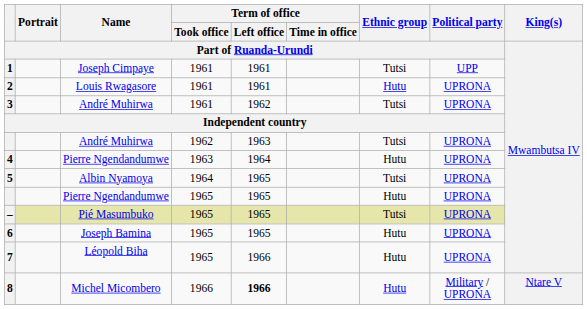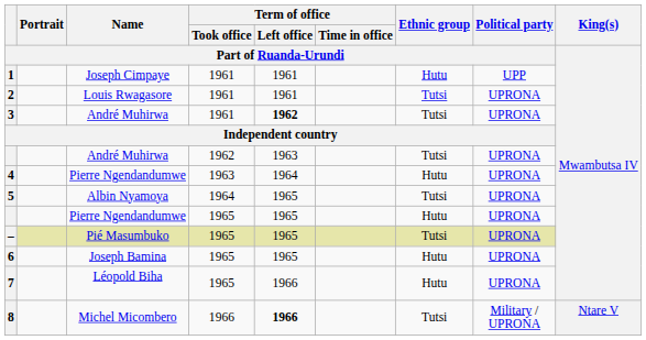1 | Ethnic group / Part of Ruanda-Urundi: Tutsi -> Hutu
2 | Ethnic group / Part of Ruanda-Urundi: Hutu -> Tutsi
3 | Term of office / Left office / Part of Ruanda-Urundi: normal -> bold
8 | Ethnic group / Part of Ruanda-Urundi: Hutu -> Tutsi
